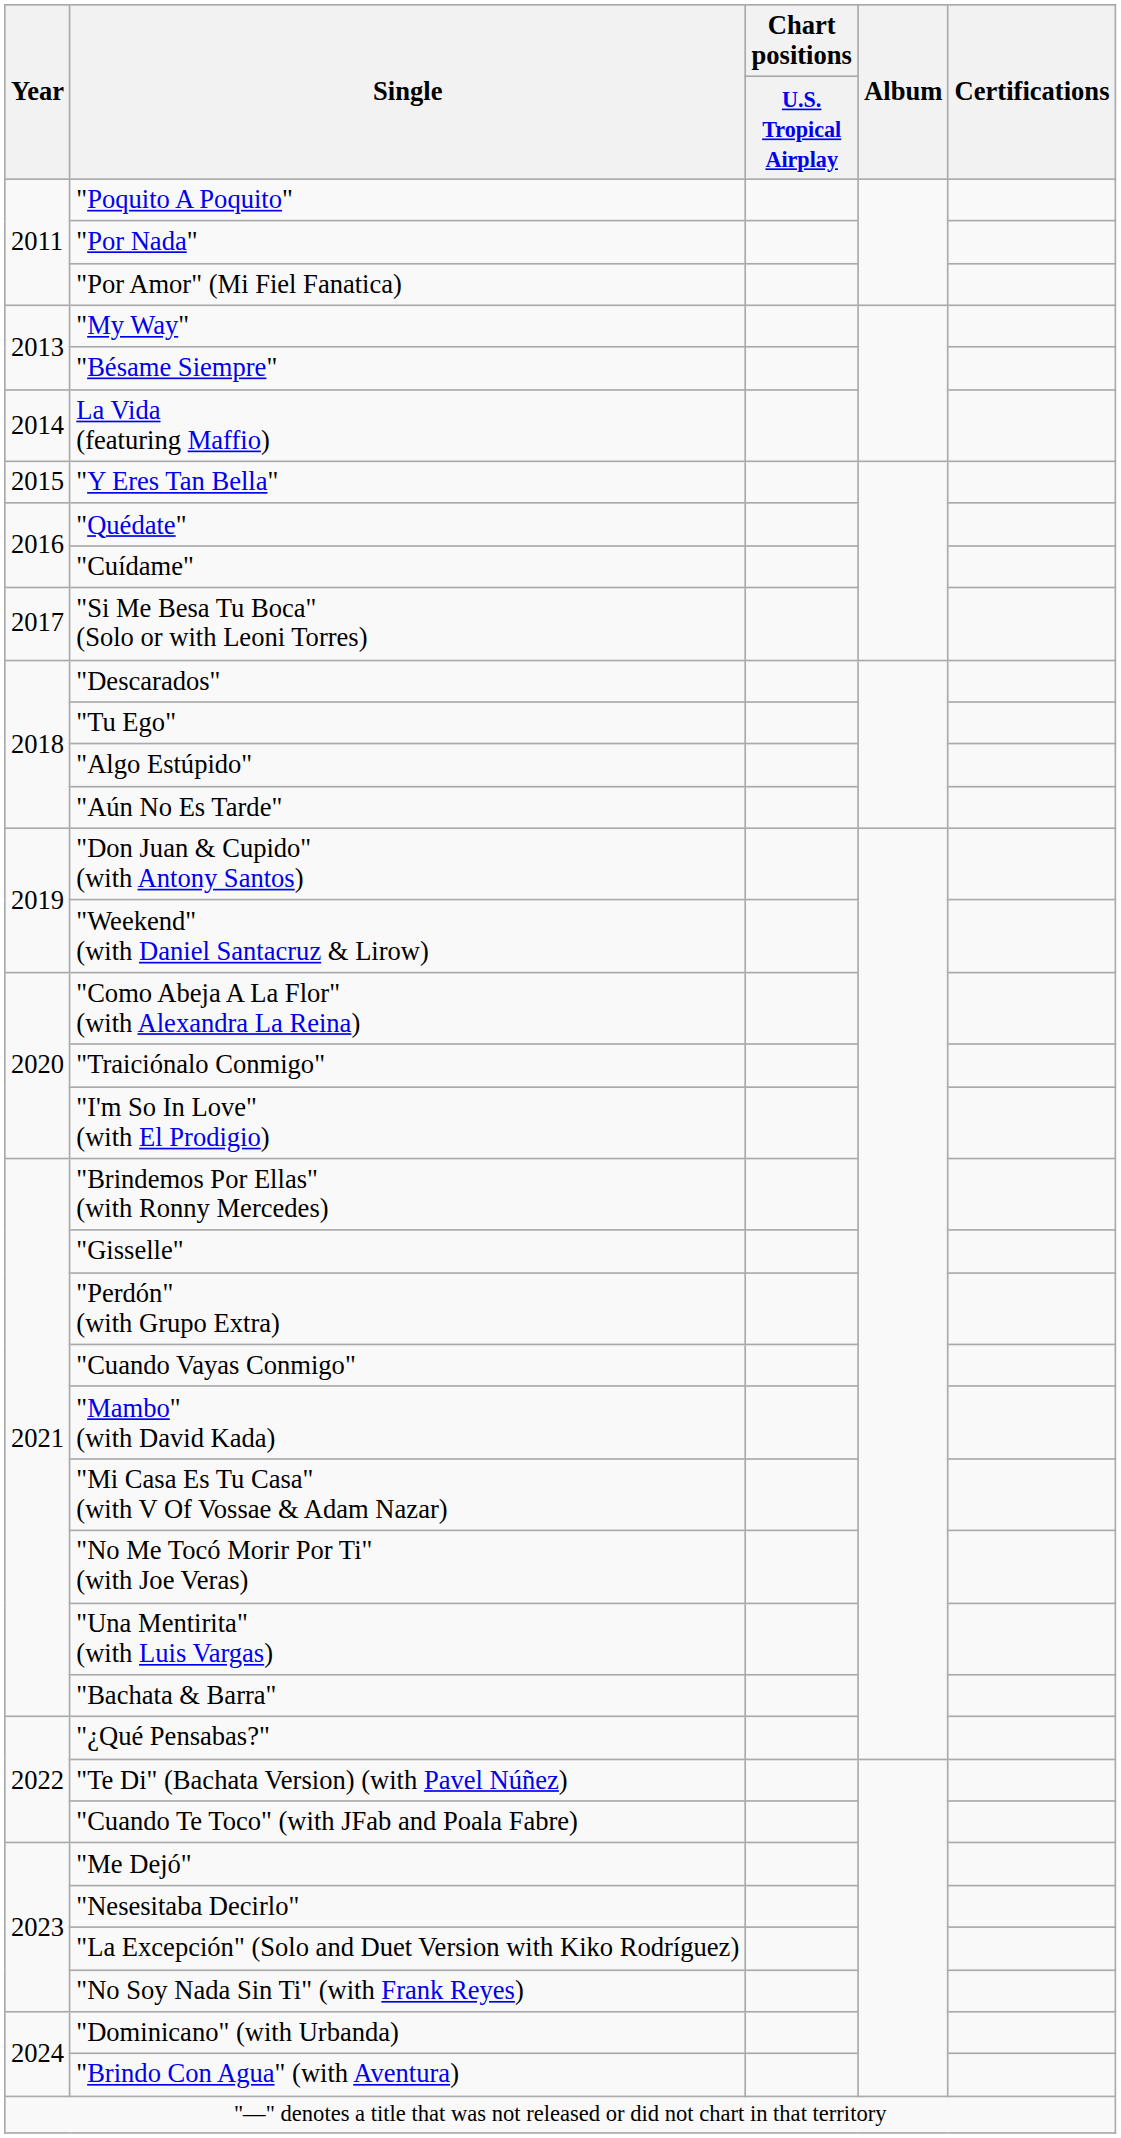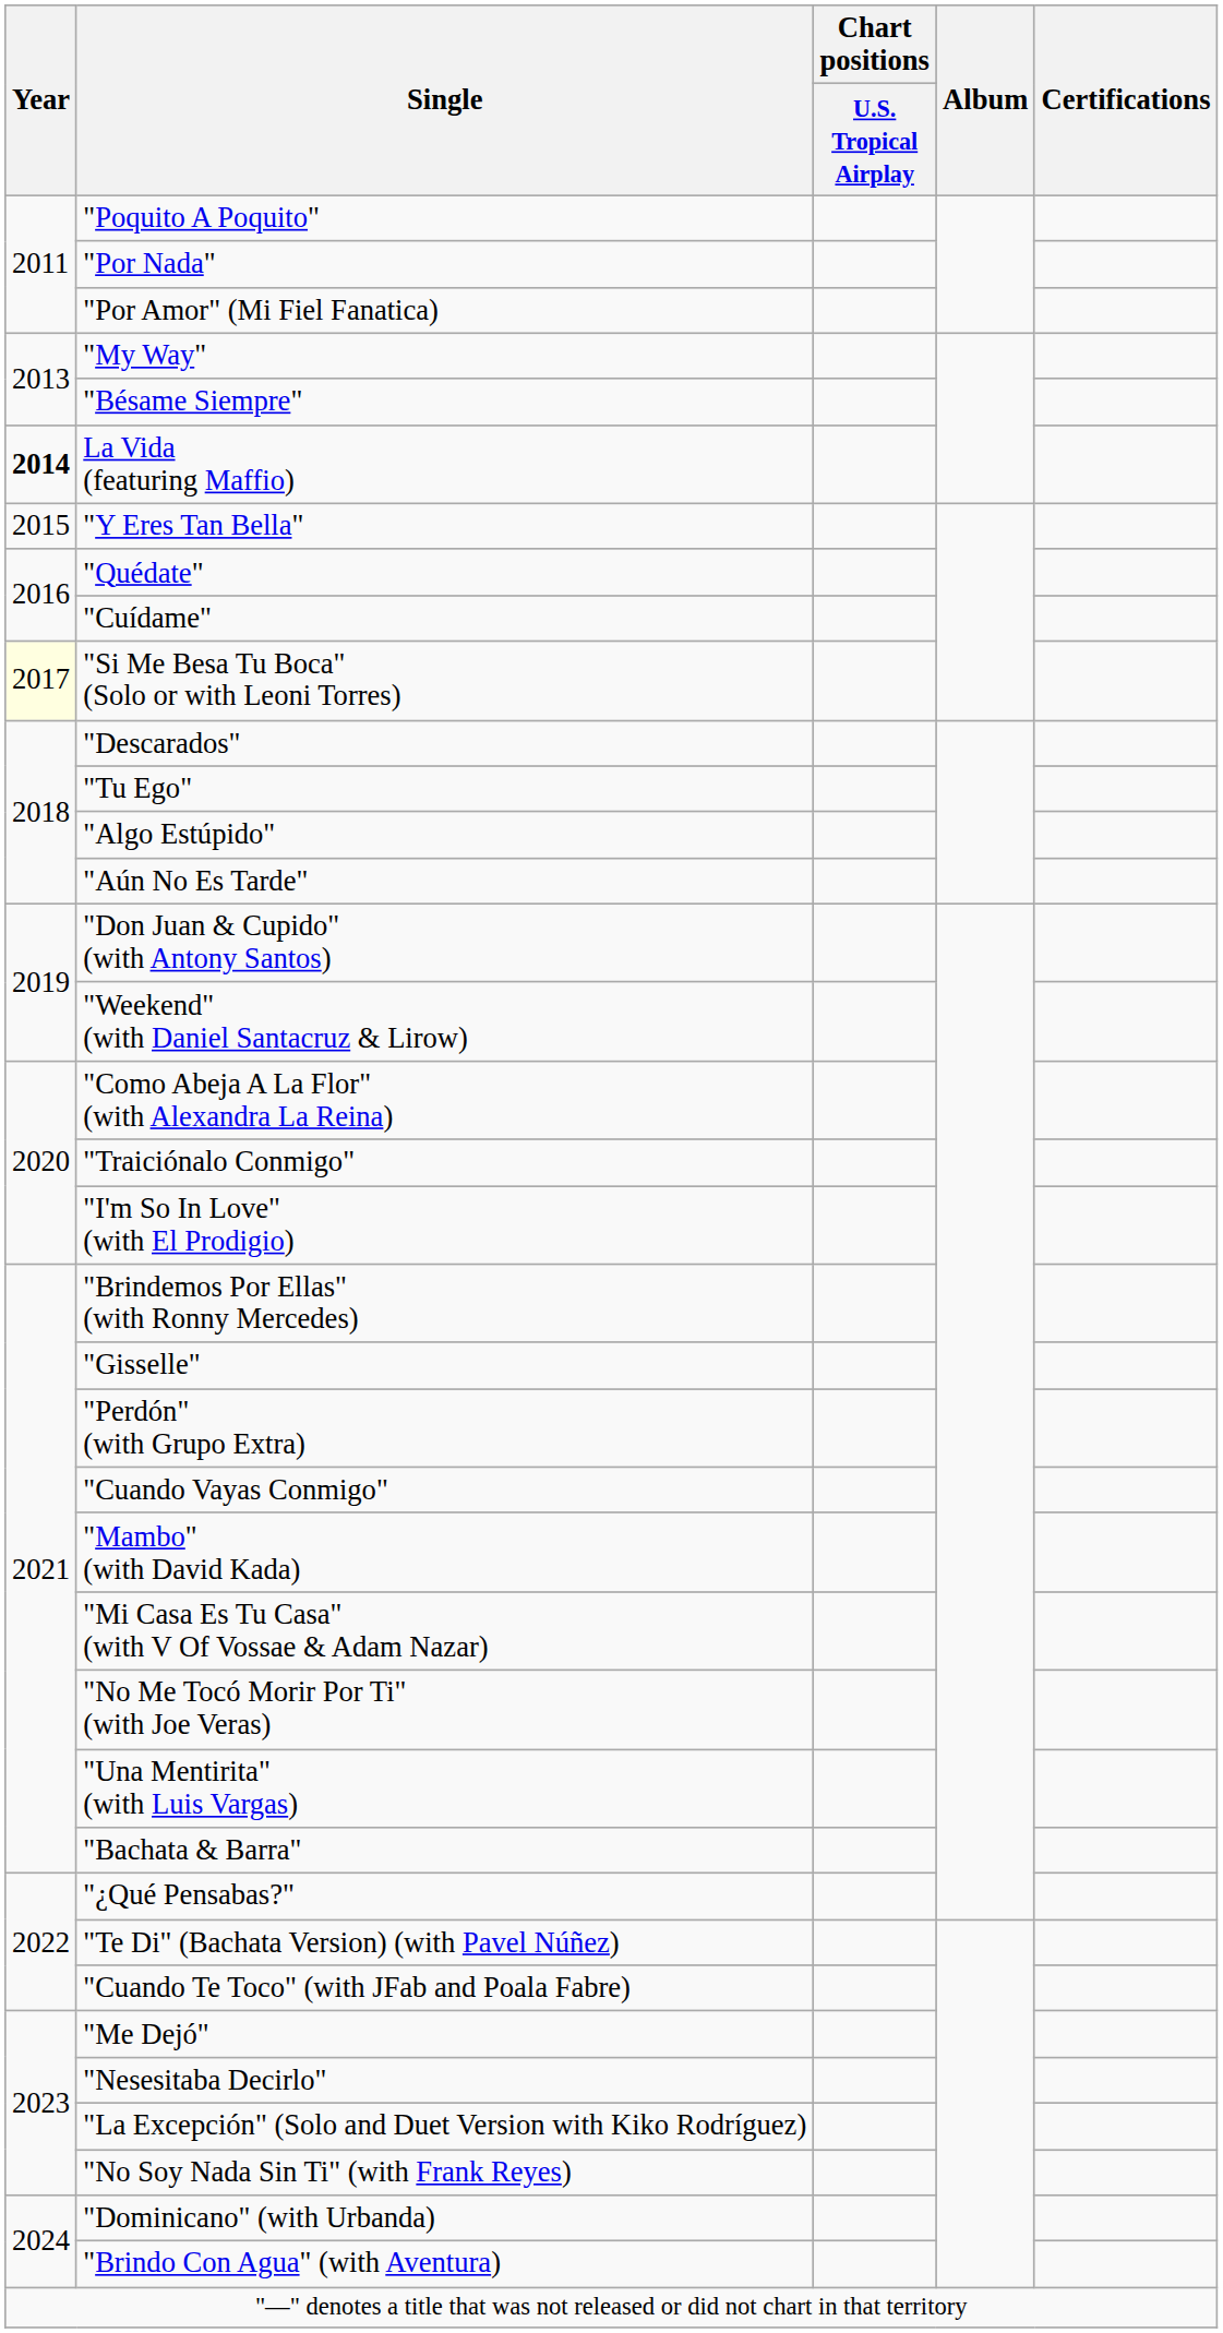La Vida (featuring Maffio) | Year: normal -> bold
"Si Me Besa Tu Boca" (Solo or with Leoni Torres) | Year: no background -> lightyellow background
